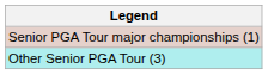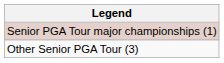row 3 | column 1: paleturquoise background -> no background
